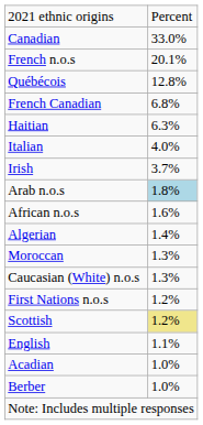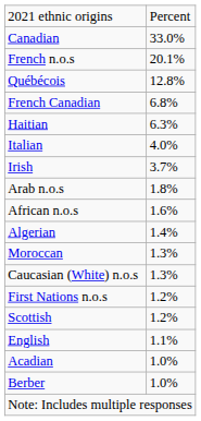Arab n.o.s | column 2: lightblue background -> no background
Scottish | column 2: khaki background -> no background
